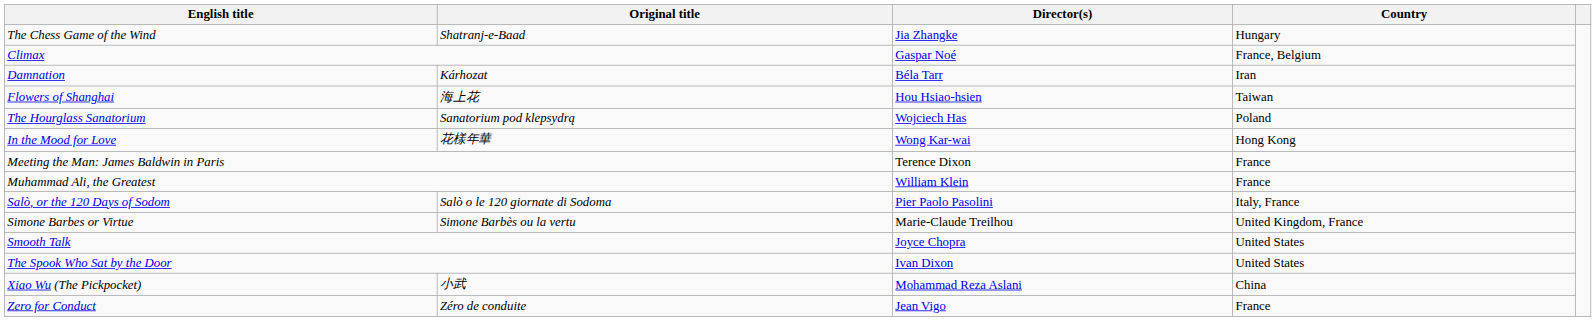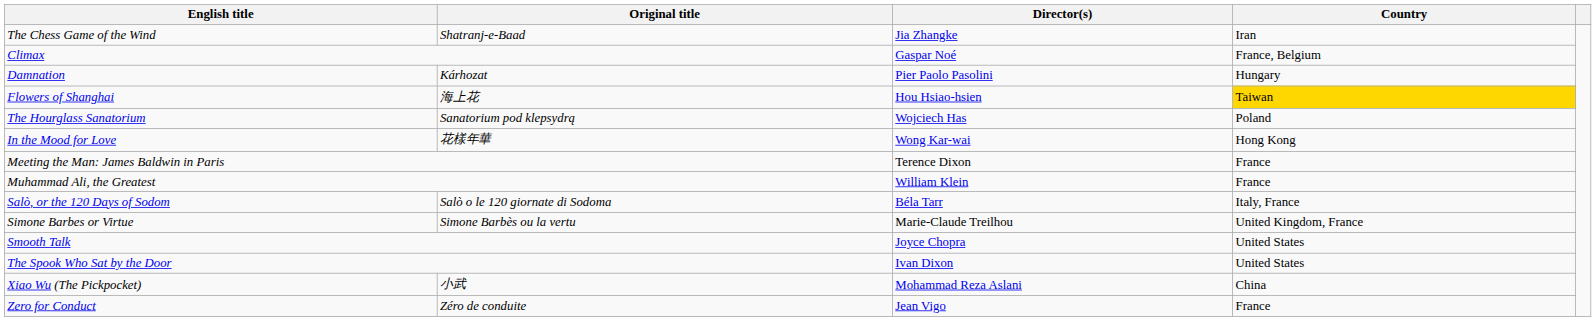The Chess Game of the Wind | Country: Hungary -> Iran
Damnation | Director(s): Béla Tarr -> Pier Paolo Pasolini
Damnation | Country: Iran -> Hungary
Flowers of Shanghai | Country: no background -> gold background
Salò, or the 120 Days of Sodom | Director(s): Pier Paolo Pasolini -> Béla Tarr
